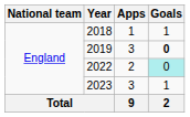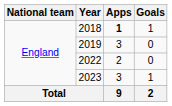2018 | Apps: normal -> bold
2019 | Goals: bold -> normal
2022 | Goals: paleturquoise background -> no background
